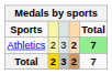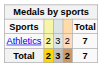Athletics | column 4: bold -> normal
Athletics | Total: lightgreen background -> no background
